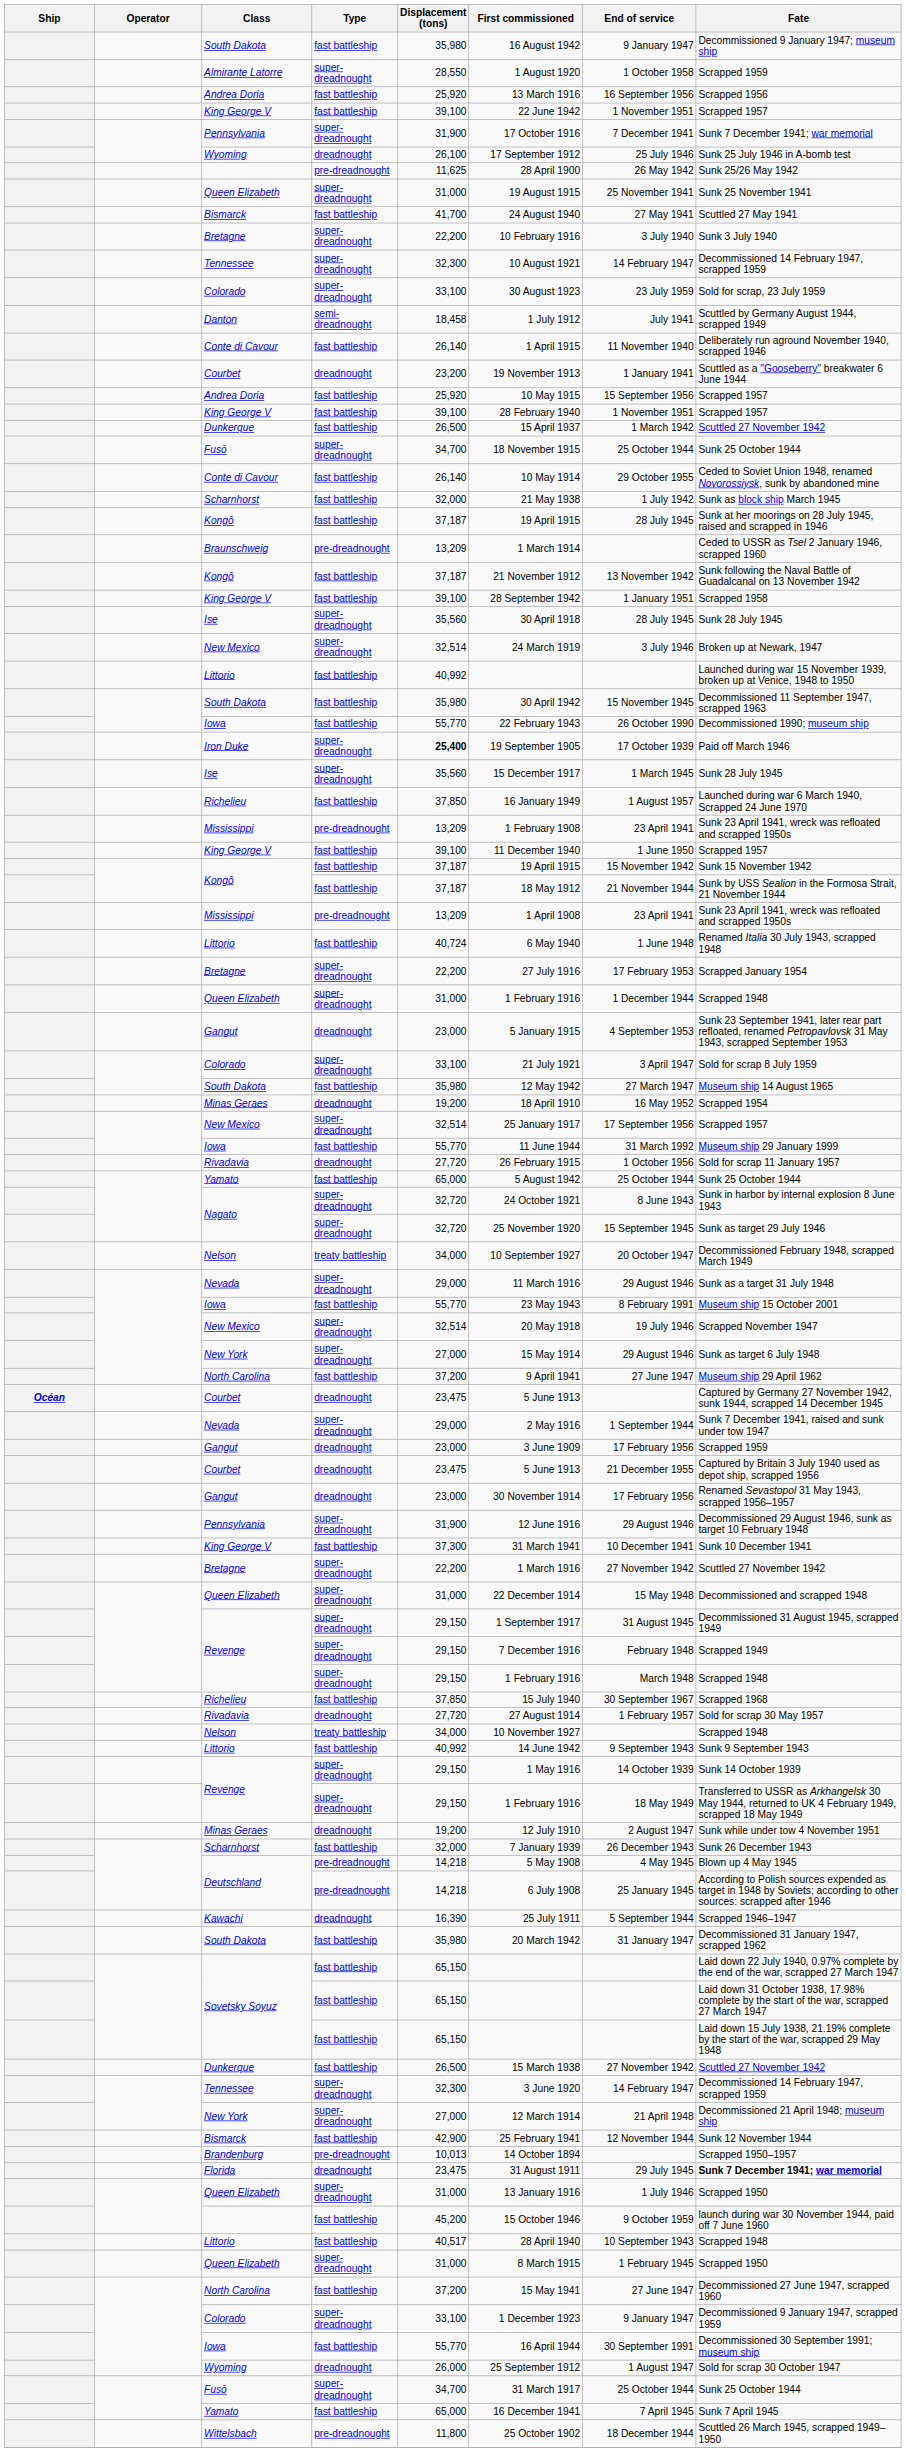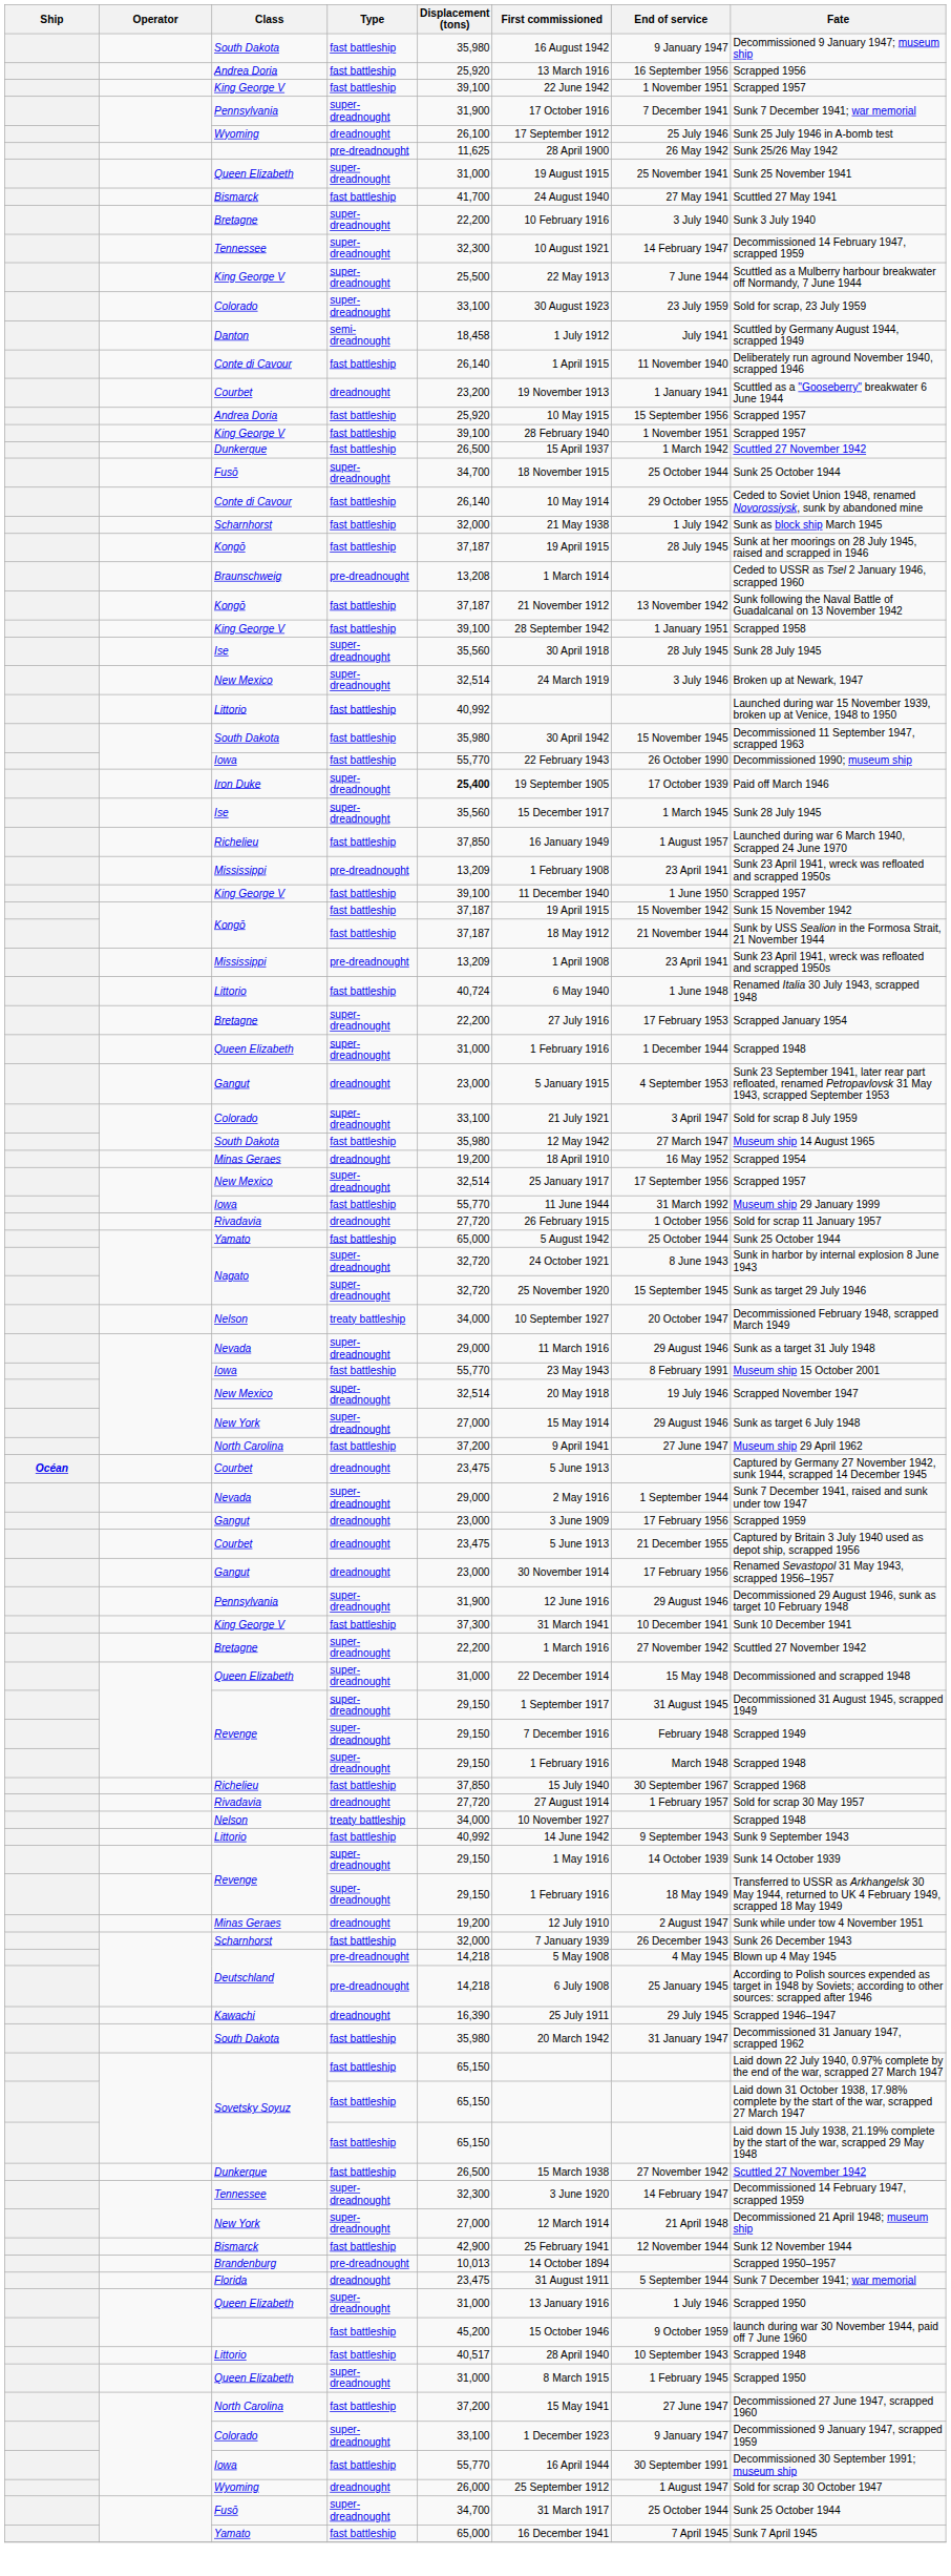- row: Almirante Latorre | super-dreadnought | 28,550 | 1 August 1920 | 1 October 1958 | Scrapped 1959
+ row: King George V | super-dreadnought | 25,500 | 22 May 1913 | 7 June 1944 | Scuttled as a Mulberry harbour breakwater off Normandy, 7 June 1944
Braunschweig | Displacement (tons): 13,209 -> 13,208
Kawachi | End of service: 5 September 1944 -> 29 July 1945
Florida | End of service: 29 July 1945 -> 5 September 1944
Florida | Fate: bold -> normal
- row: Wittelsbach | pre-dreadnought | 11,800 | 25 October 1902 | 18 December 1944 | Scuttled 26 March 1945, scrapped 1949–1950
